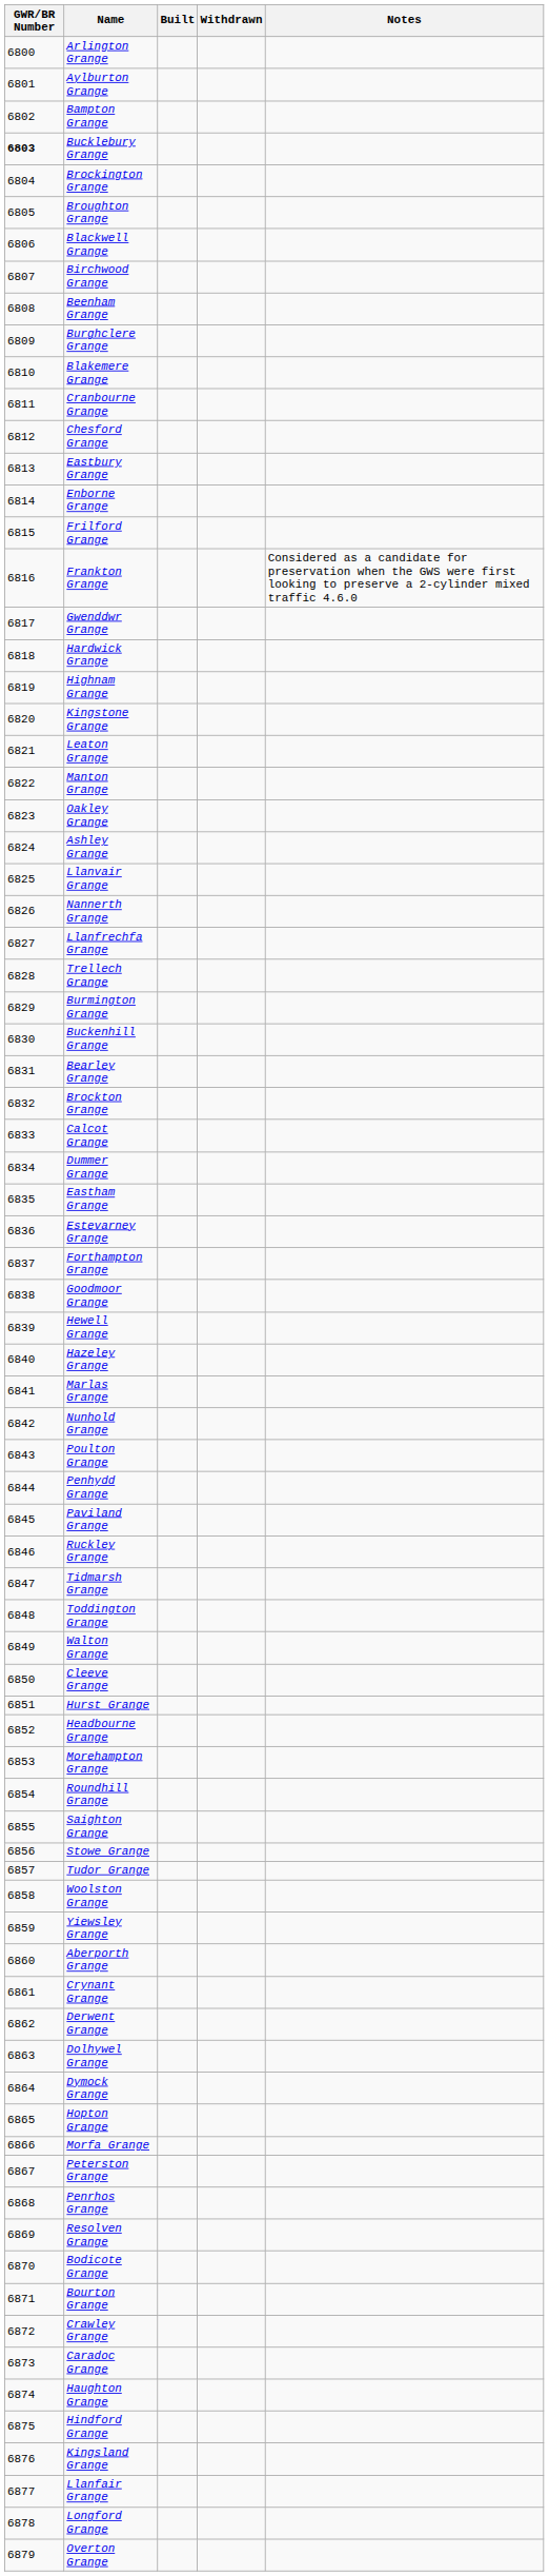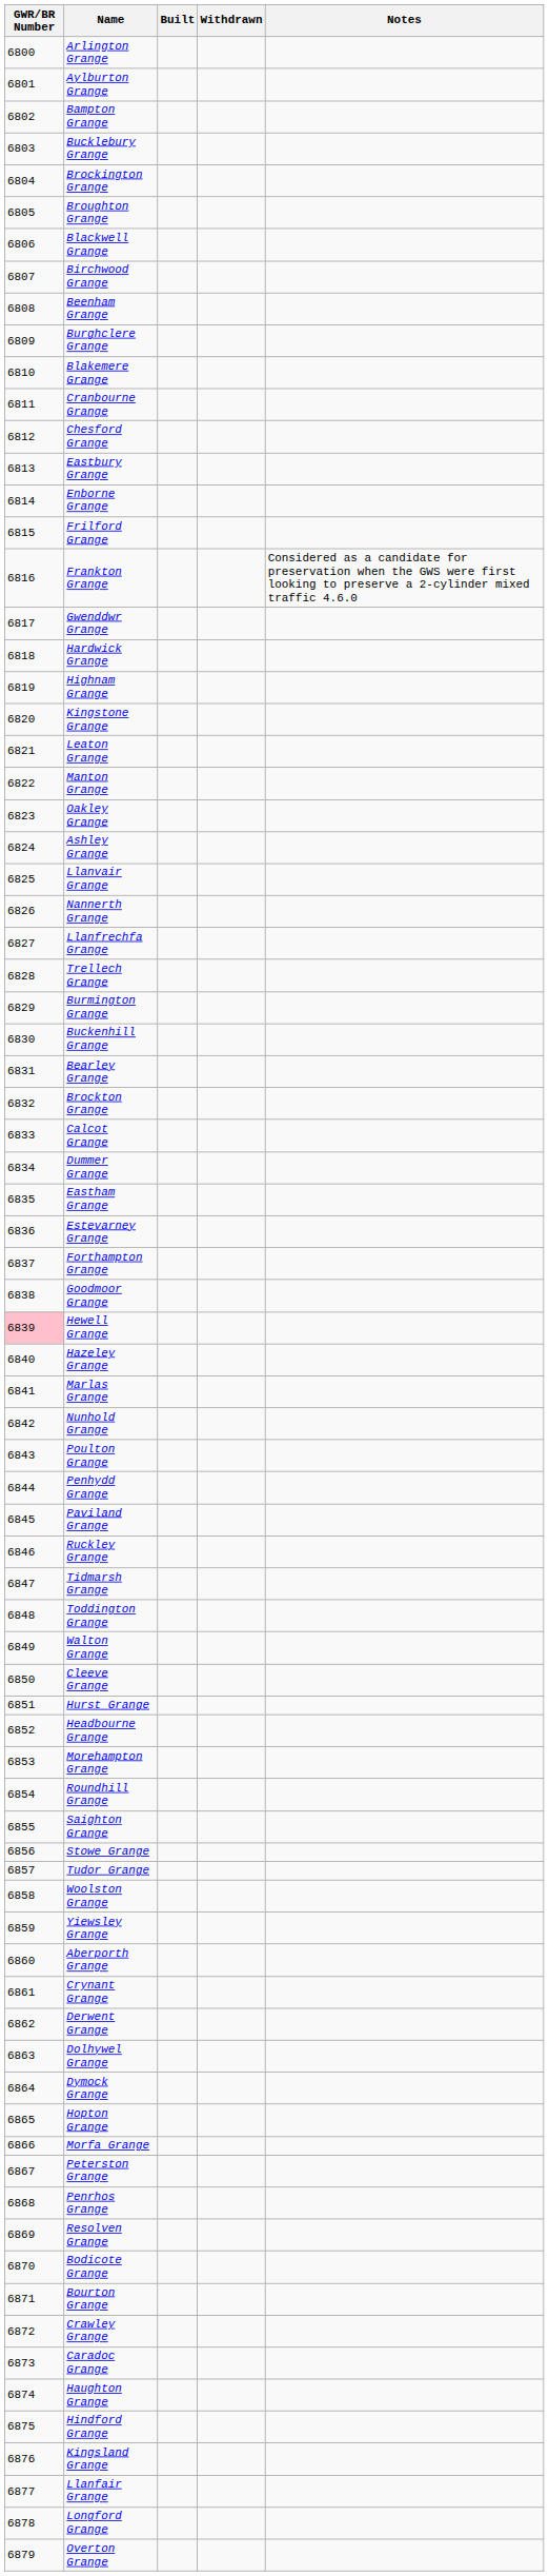Bucklebury Grange | GWR/BR Number: bold -> normal
Hewell Grange | GWR/BR Number: no background -> pink background
